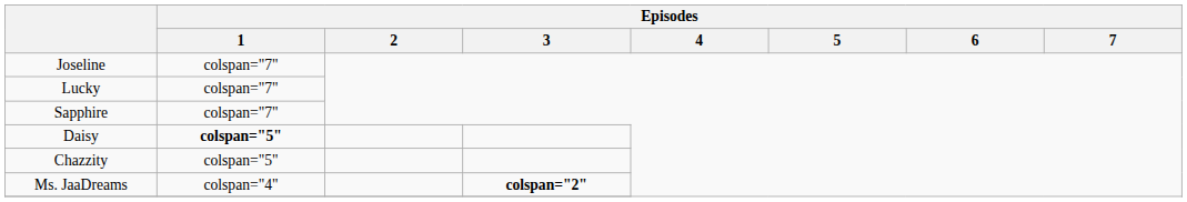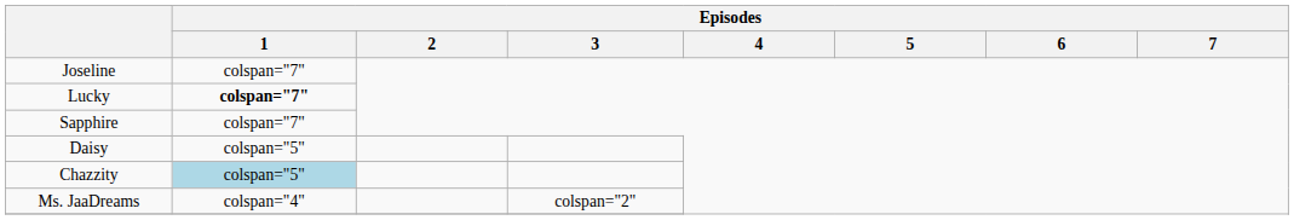Lucky | Episodes / 1: normal -> bold
Daisy | Episodes / 1: bold -> normal
Chazzity | Episodes / 1: no background -> lightblue background
Ms. JaaDreams | Episodes / 3: bold -> normal
